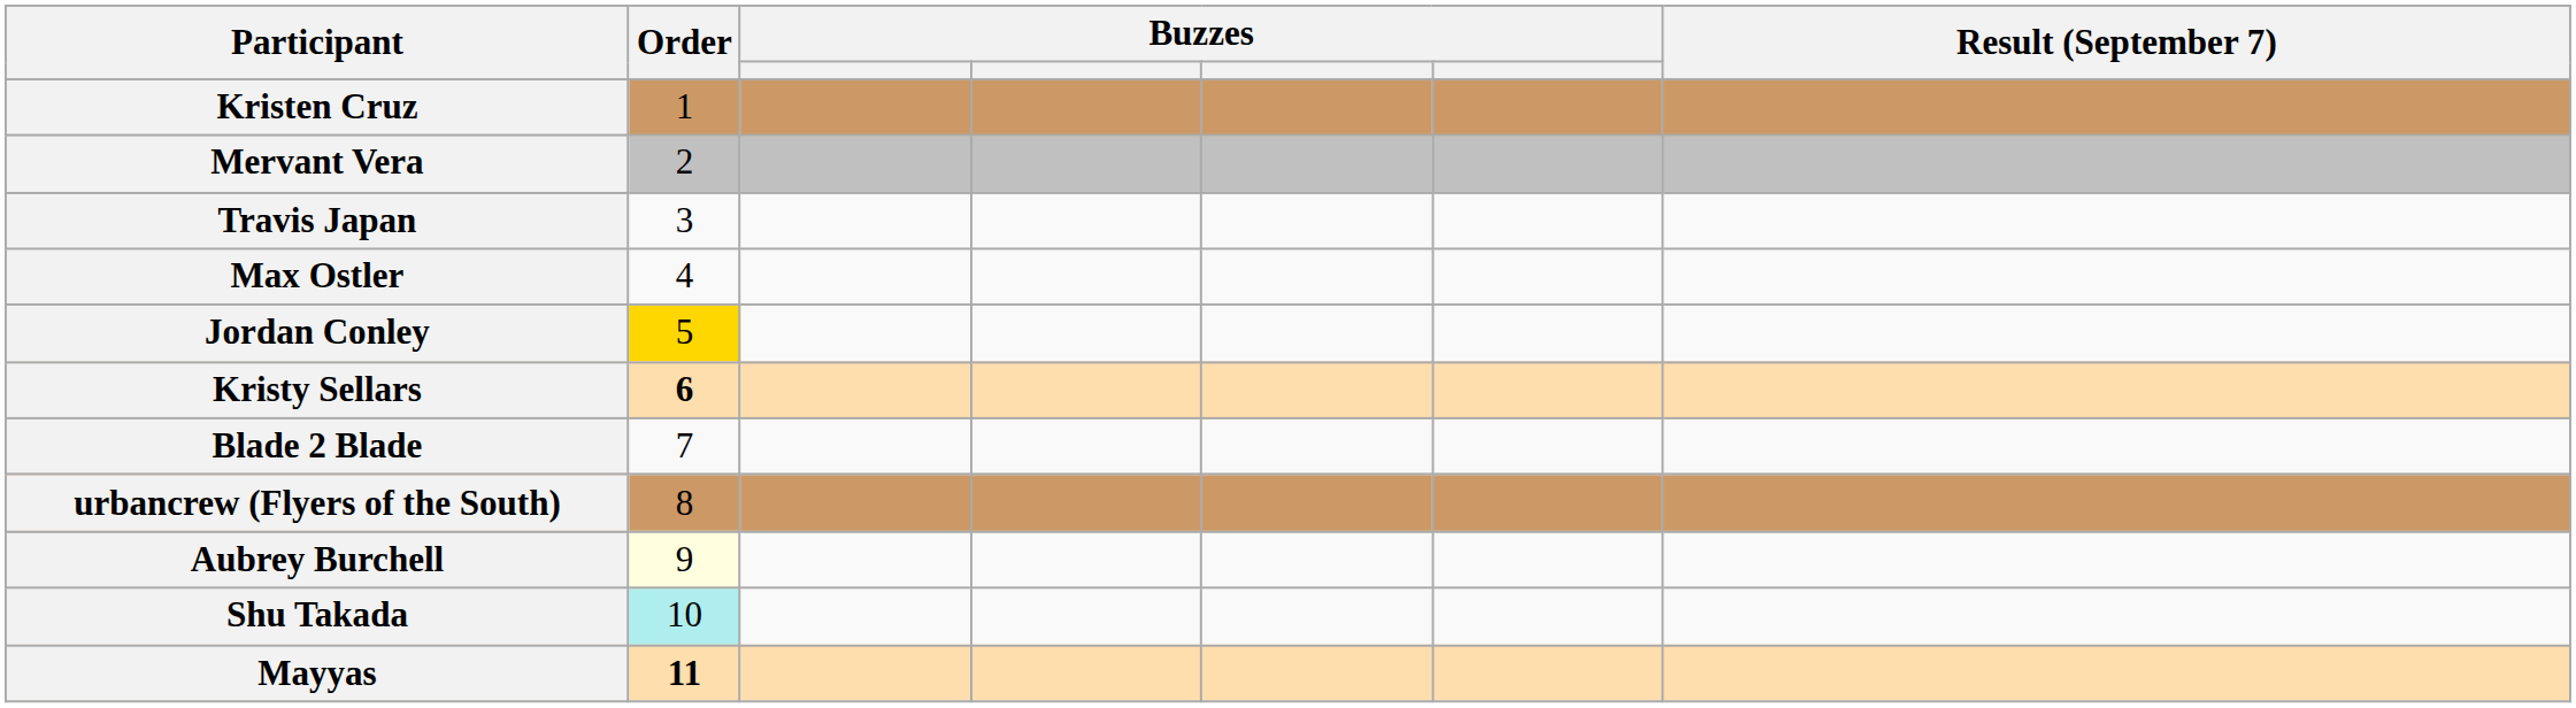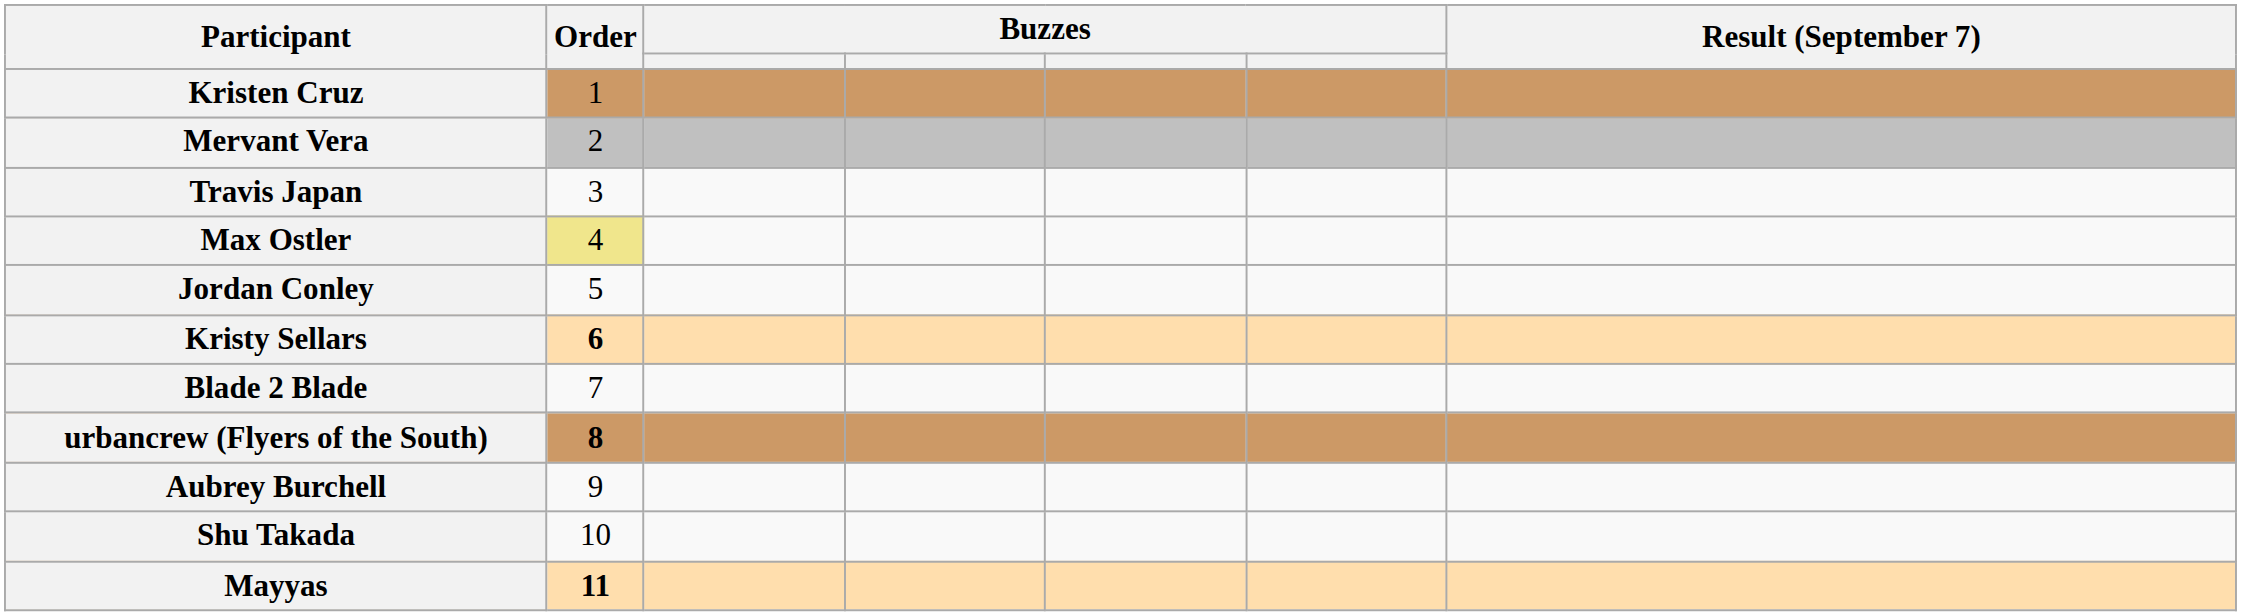Max Ostler | Order: no background -> khaki background
Jordan Conley | Order: gold background -> no background
urbancrew (Flyers of the South) | Order: normal -> bold
Aubrey Burchell | Order: lightyellow background -> no background
Shu Takada | Order: paleturquoise background -> no background
